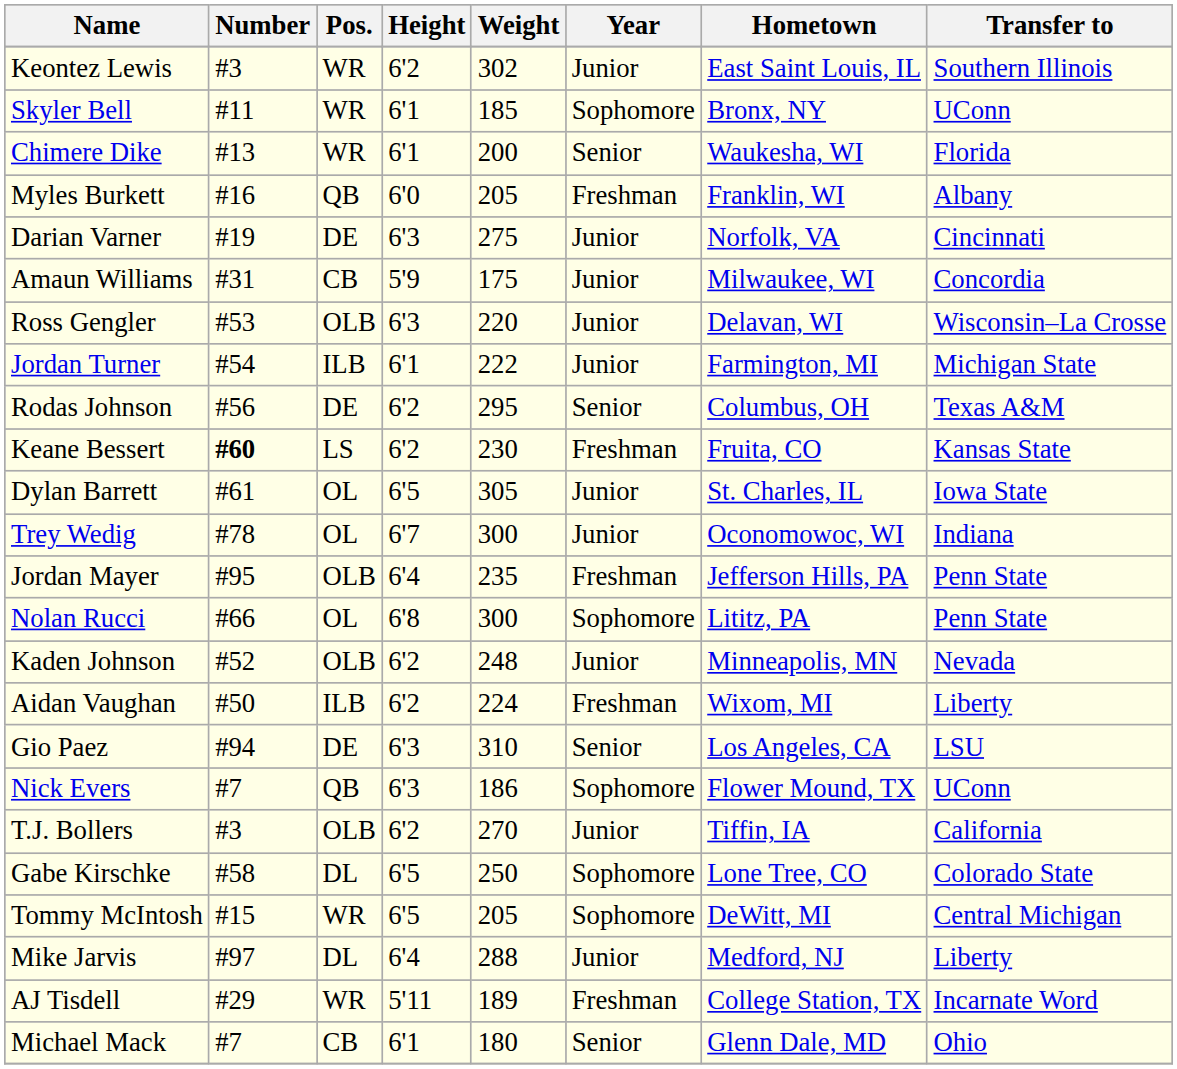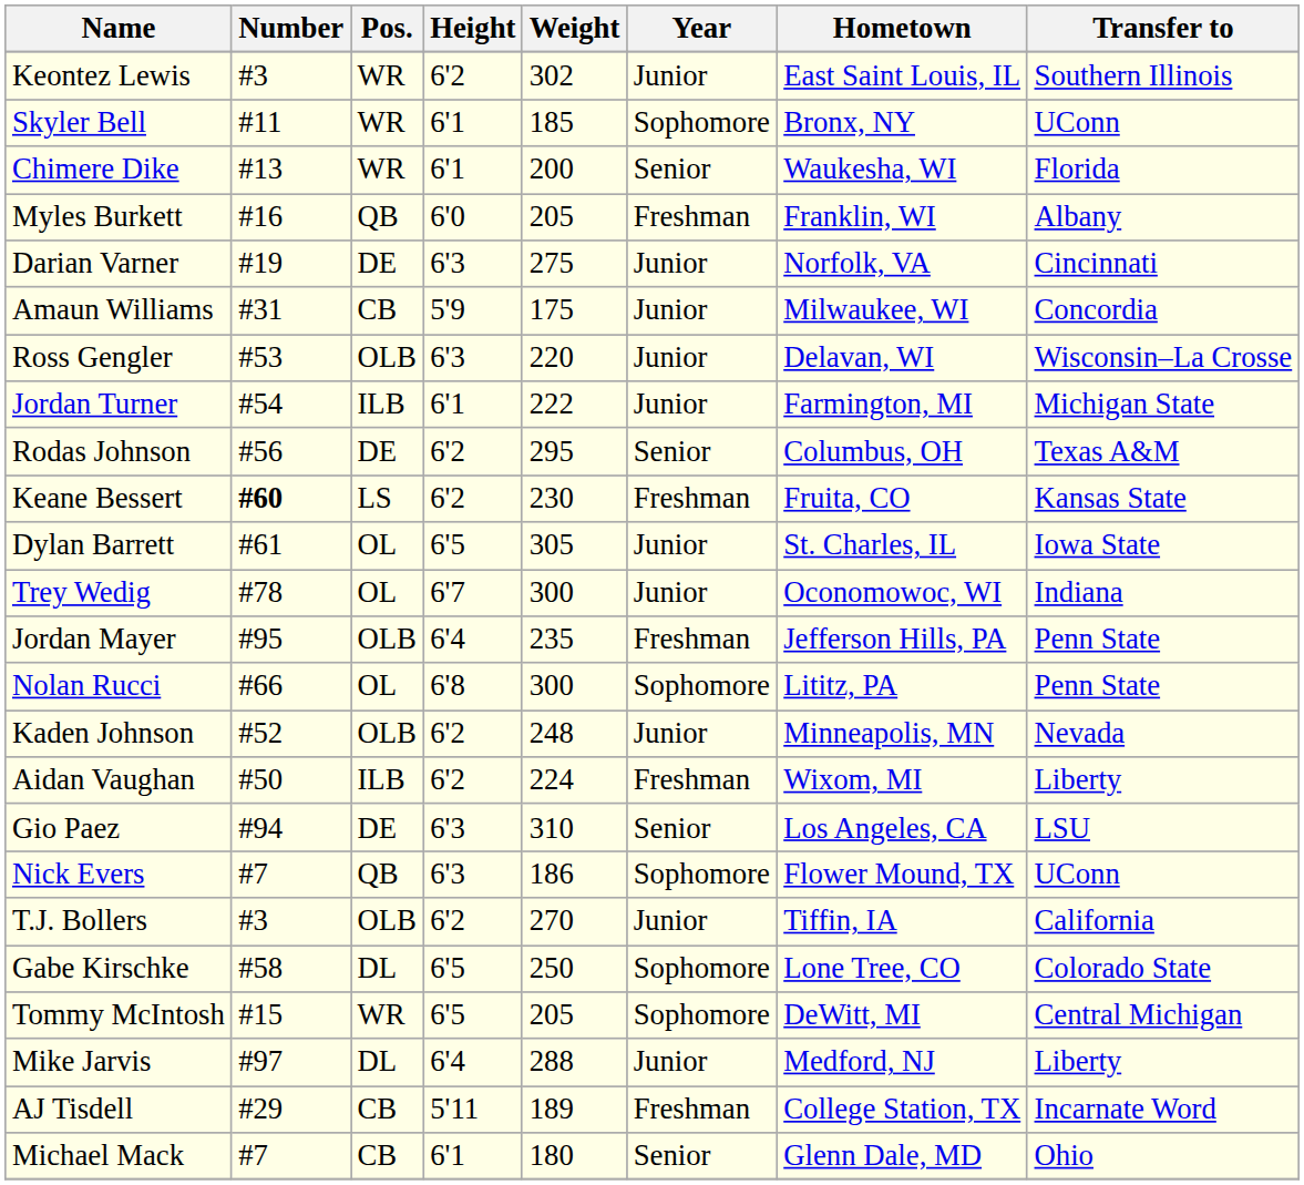AJ Tisdell | Pos.: WR -> CB
